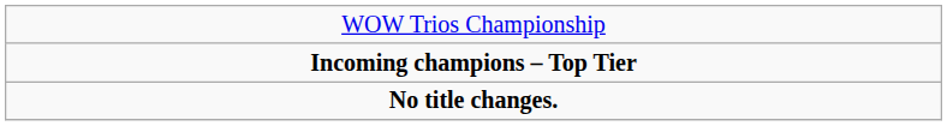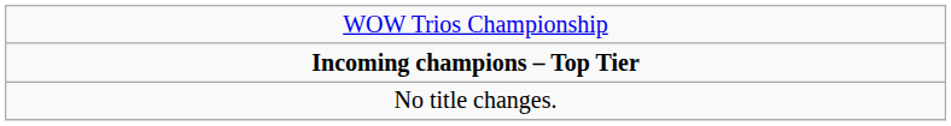No title changes. | column 1: bold -> normal
